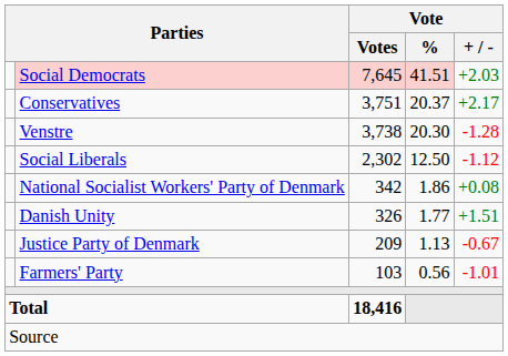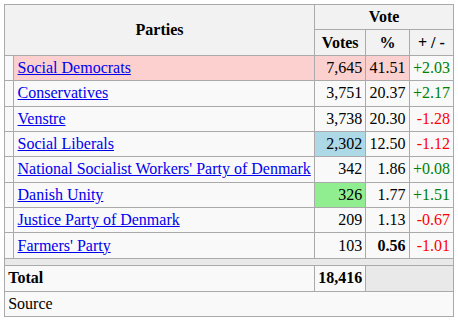Social Liberals | Vote / Votes: no background -> lightblue background
Danish Unity | Vote / Votes: no background -> lightgreen background
Farmers' Party | Vote / %: normal -> bold
